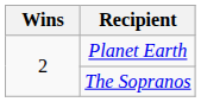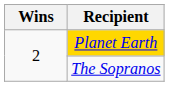Planet Earth | Recipient: no background -> gold background
